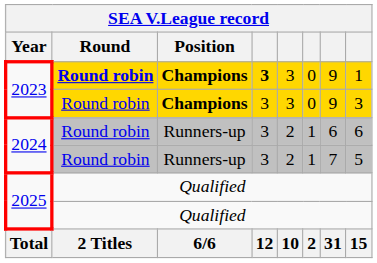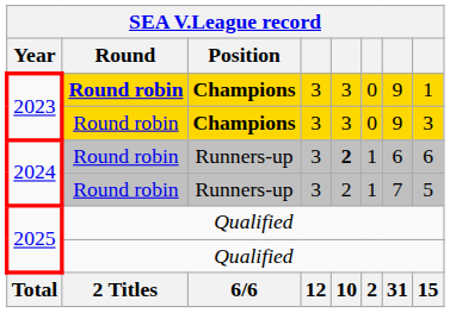row 3 | column 4: bold -> normal
row 5 | column 5: normal -> bold
